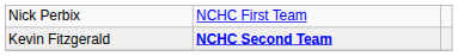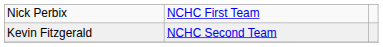Kevin Fitzgerald | column 2: bold -> normal
